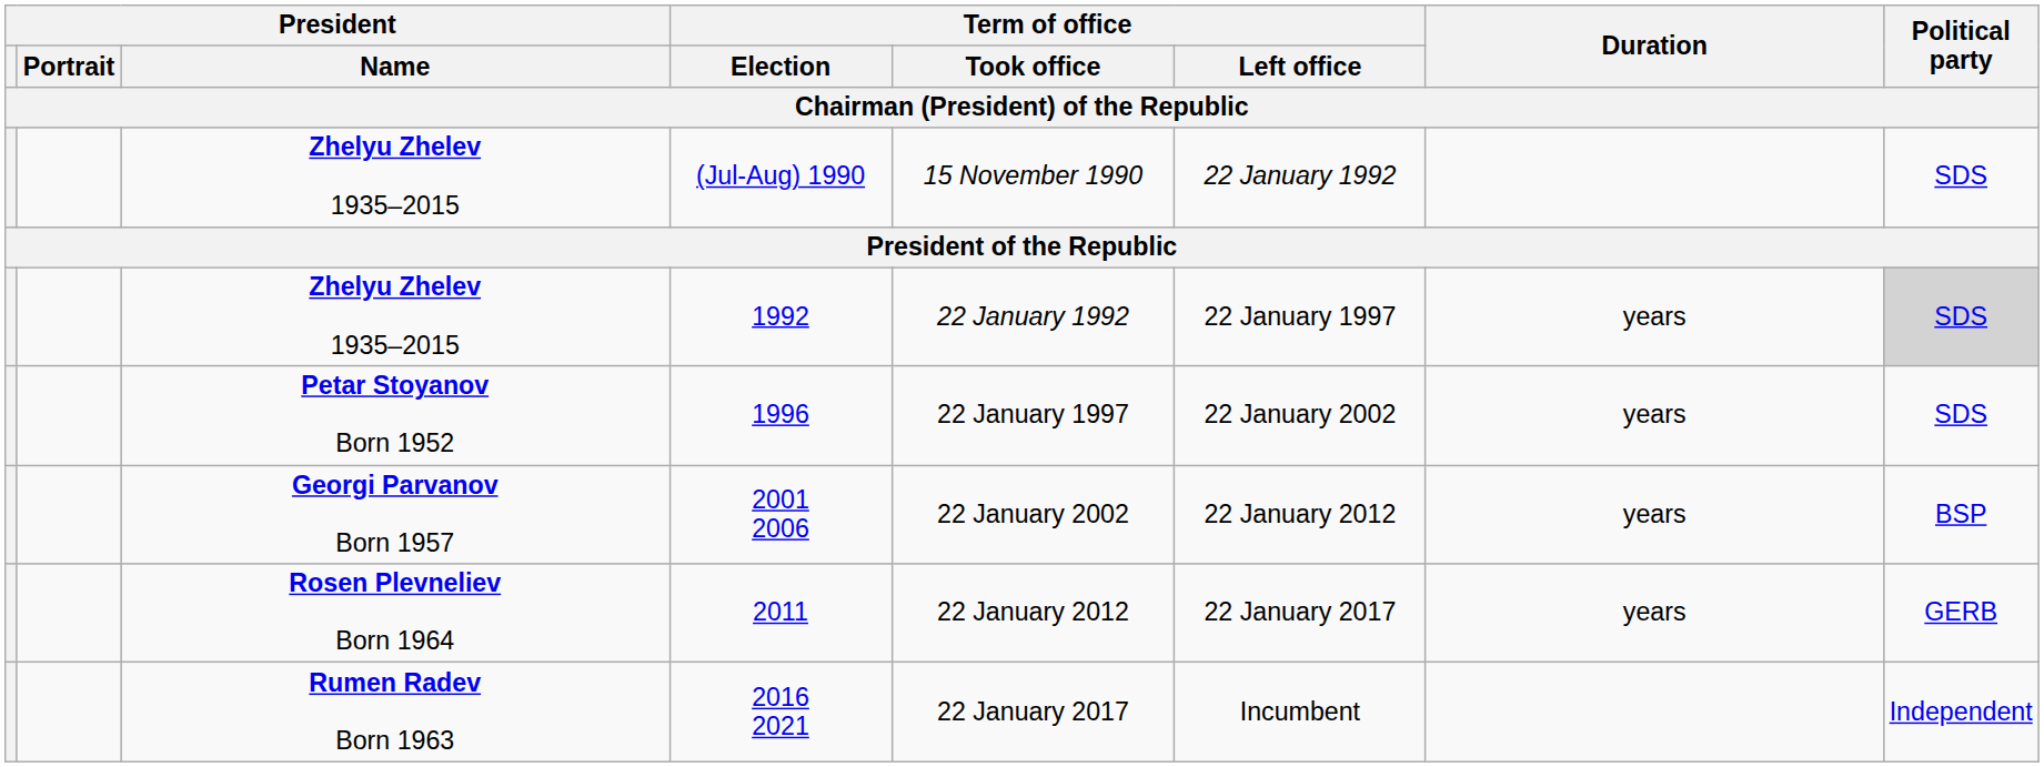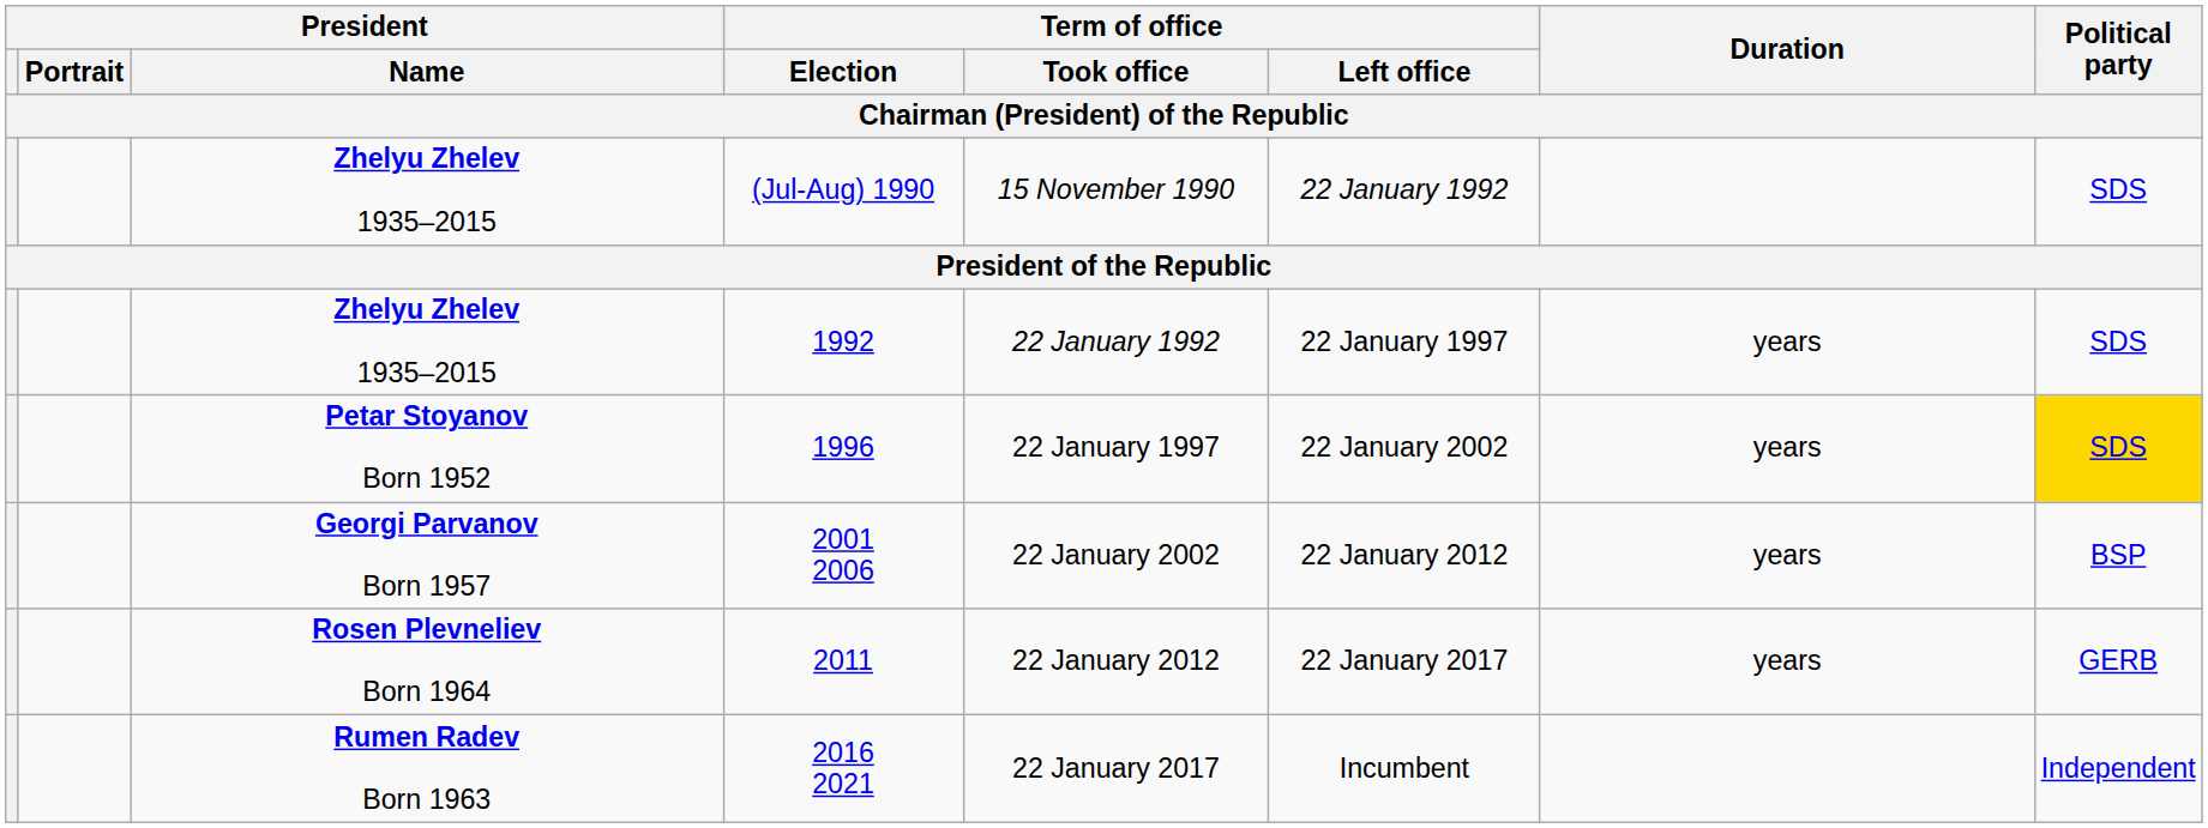1992 | Political party: lightgrey background -> no background
1996 | Political party: no background -> gold background
